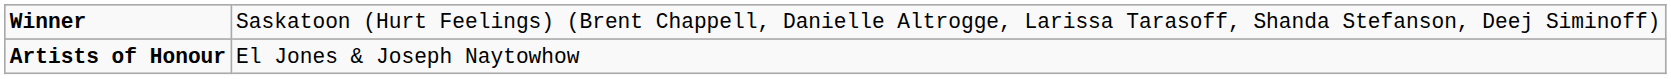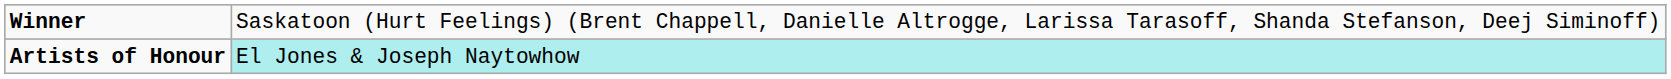Artists of Honour | column 2: no background -> paleturquoise background
